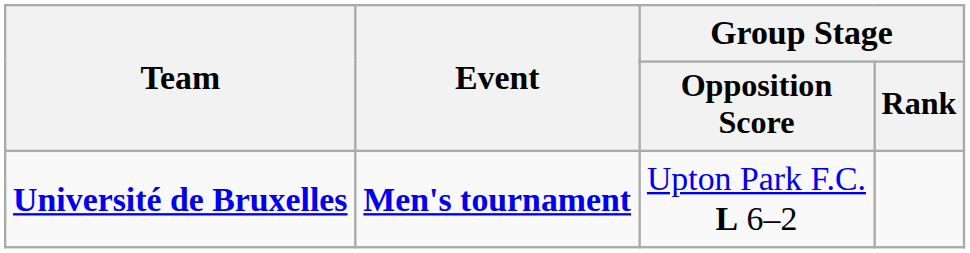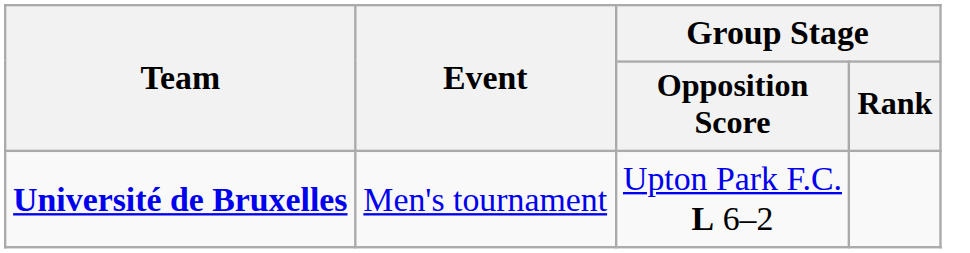Université de Bruxelles | Event: bold -> normal
